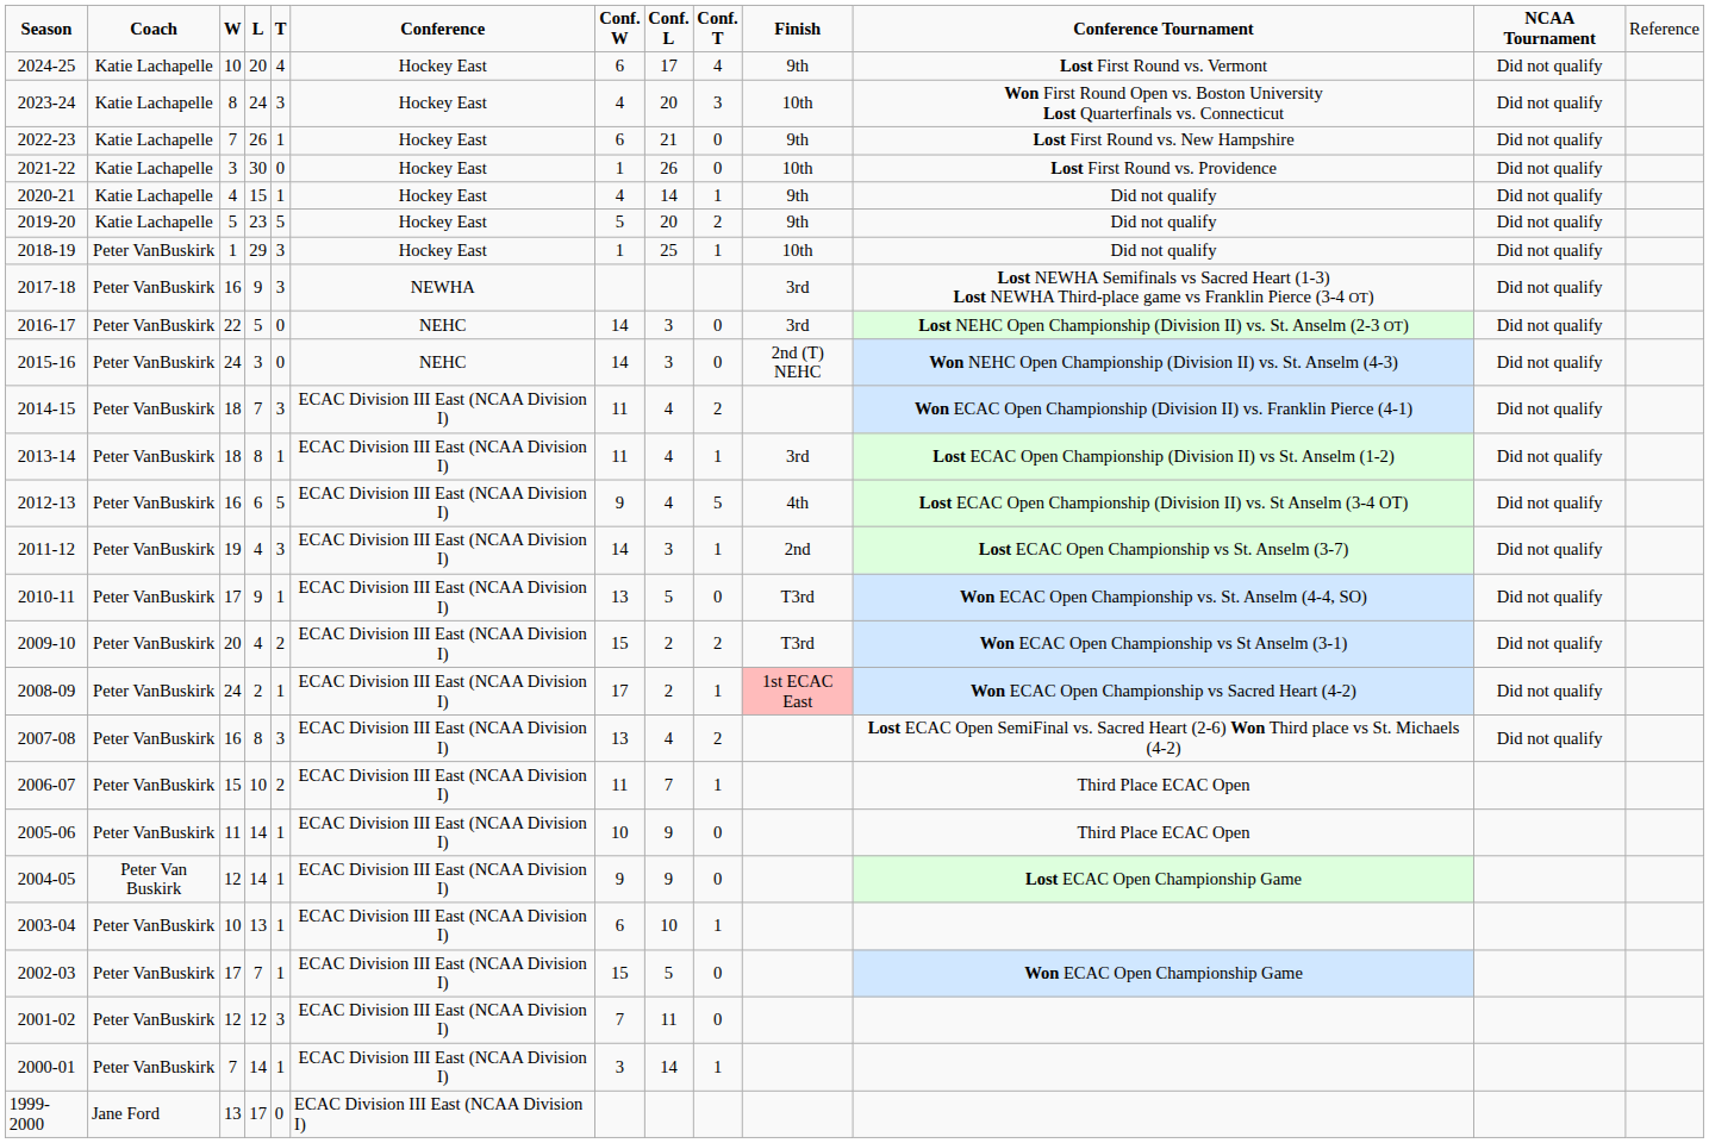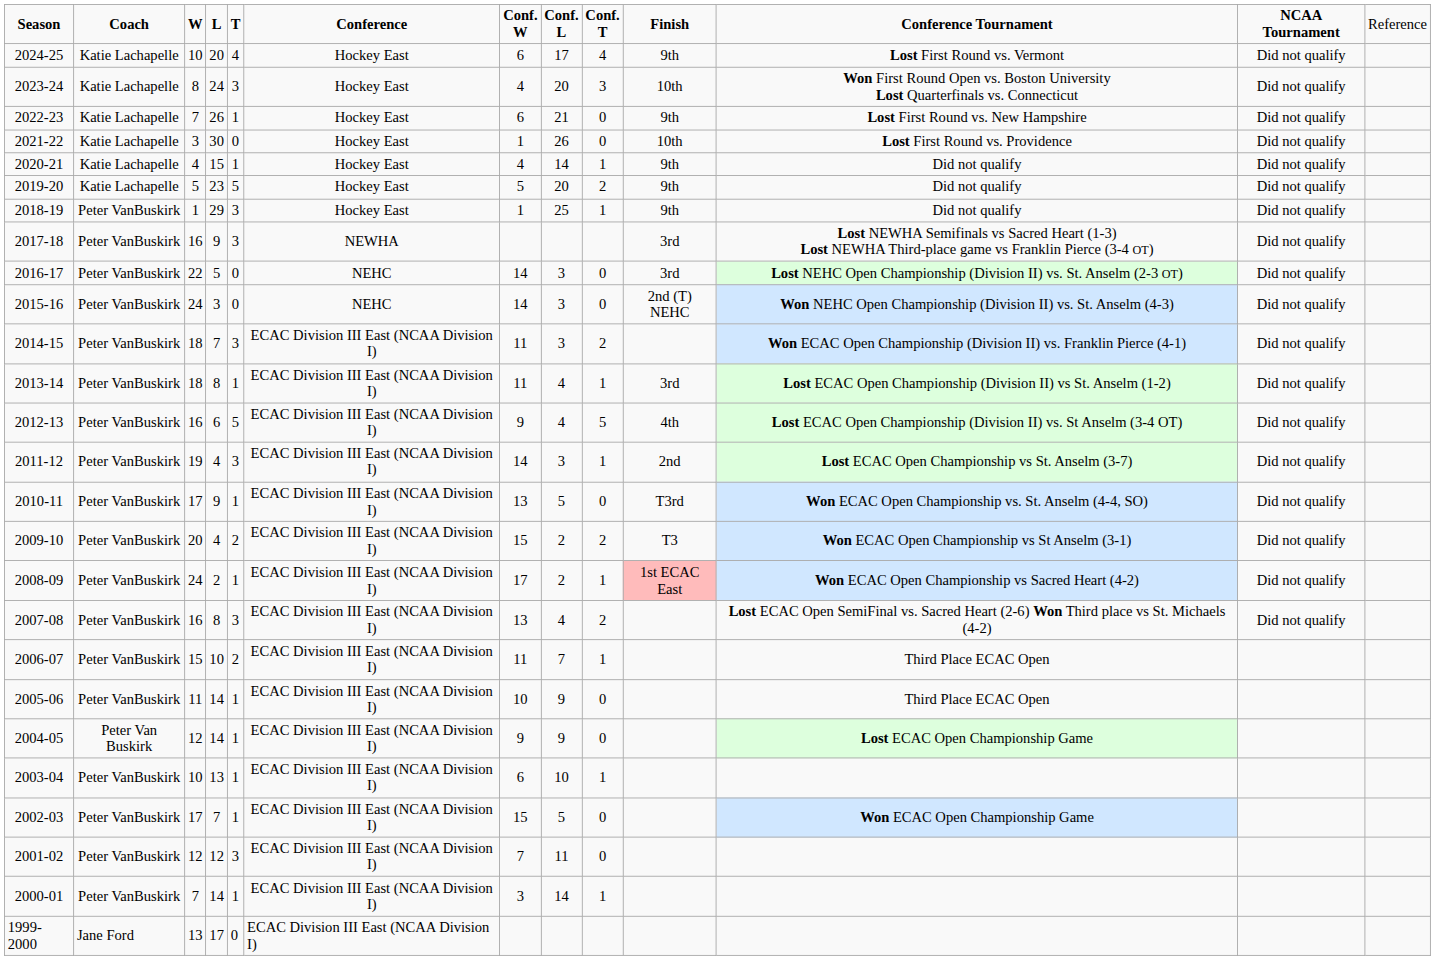2018-19 | column 10: 10th -> 9th
2014-15 | column 8: 4 -> 3
2009-10 | column 10: T3rd -> T3
